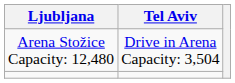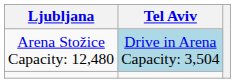Arena Stožice Capacity: 12,480 | Tel Aviv: no background -> lightblue background
